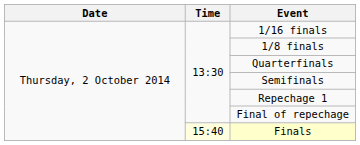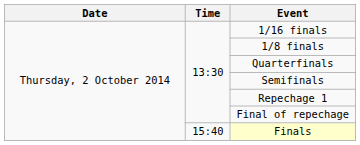Finals | Time: lightyellow background -> no background
